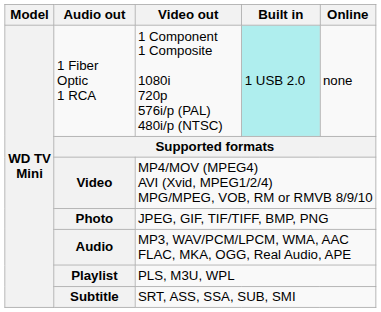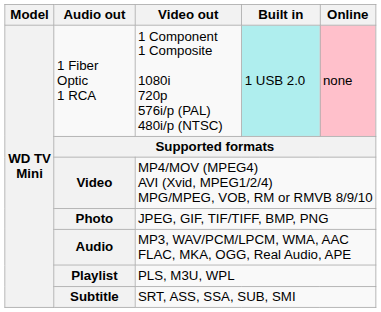1 Fiber Optic 1 RCA | Online: no background -> pink background
